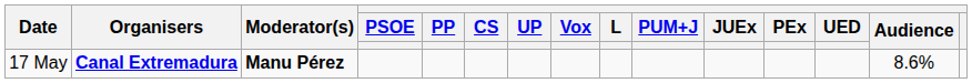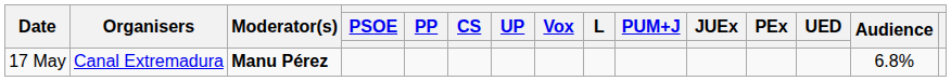17 May | Organisers: bold -> normal
17 May | Audience: 8.6% -> 6.8%
